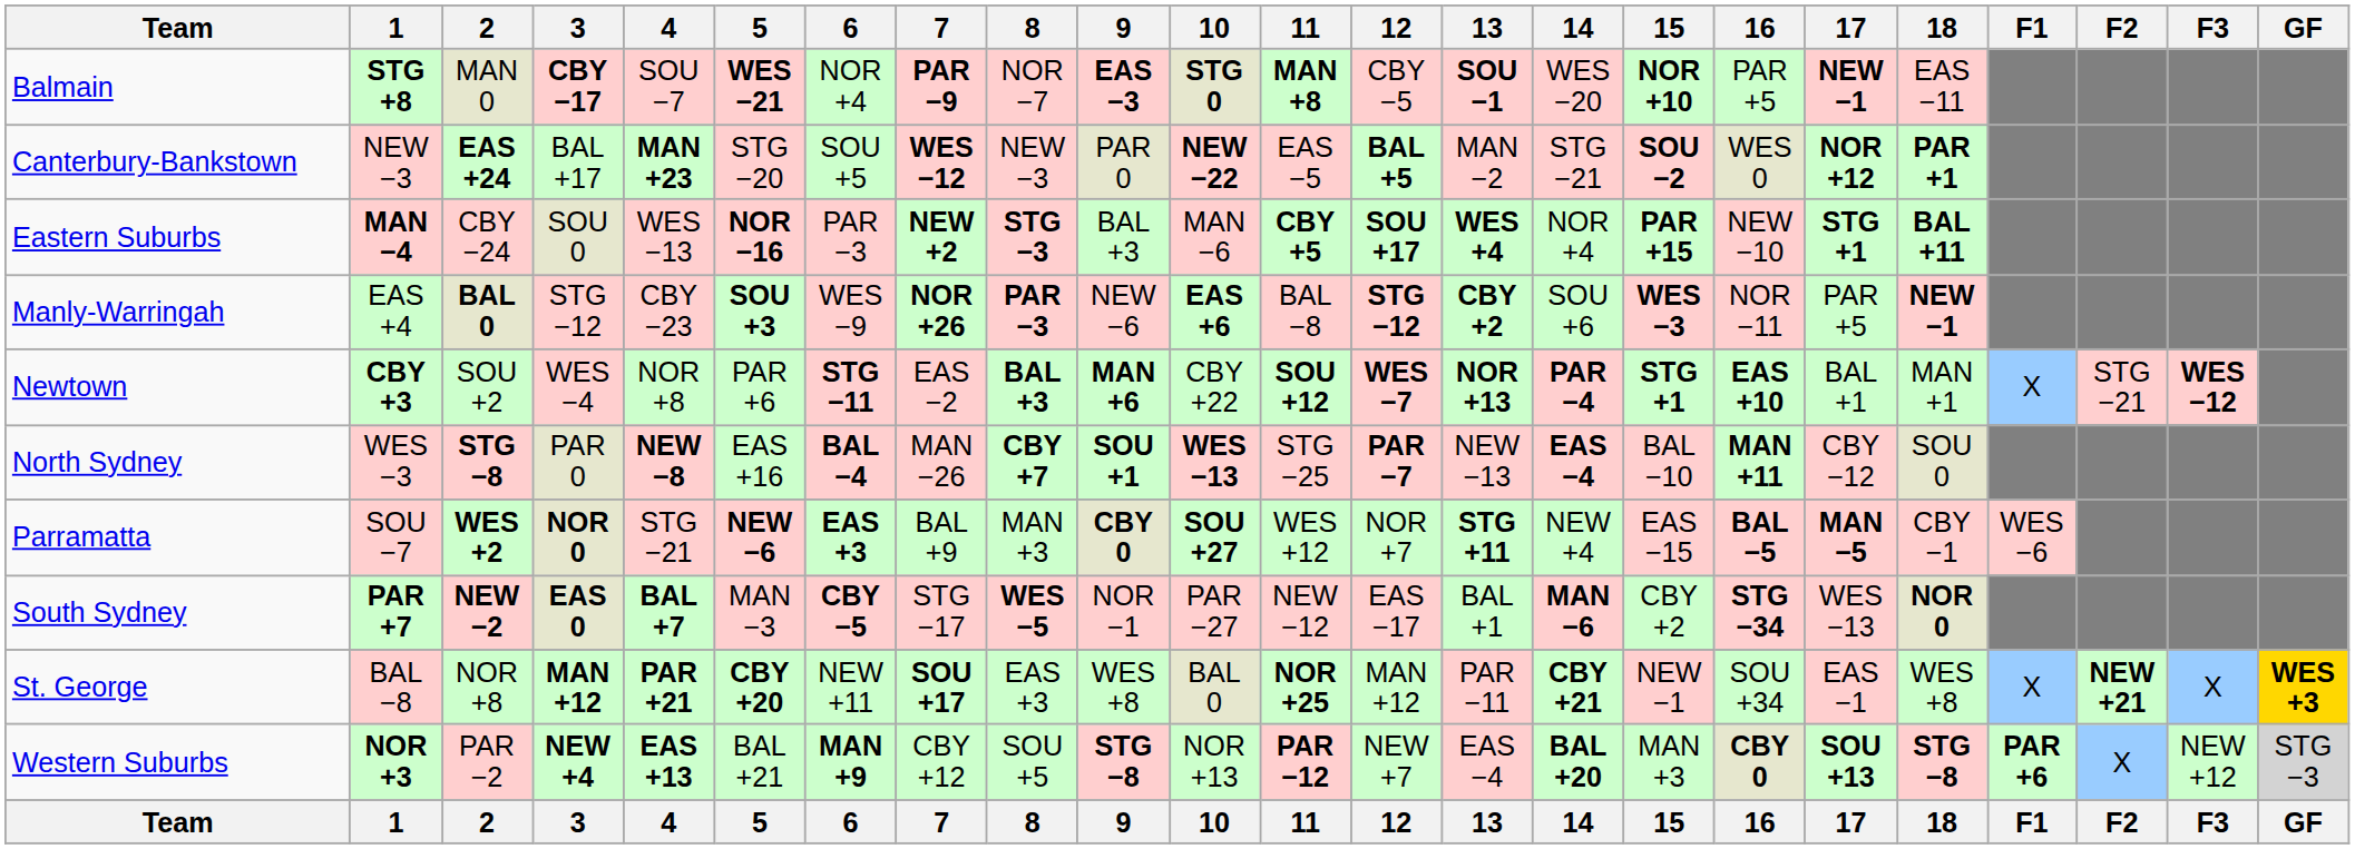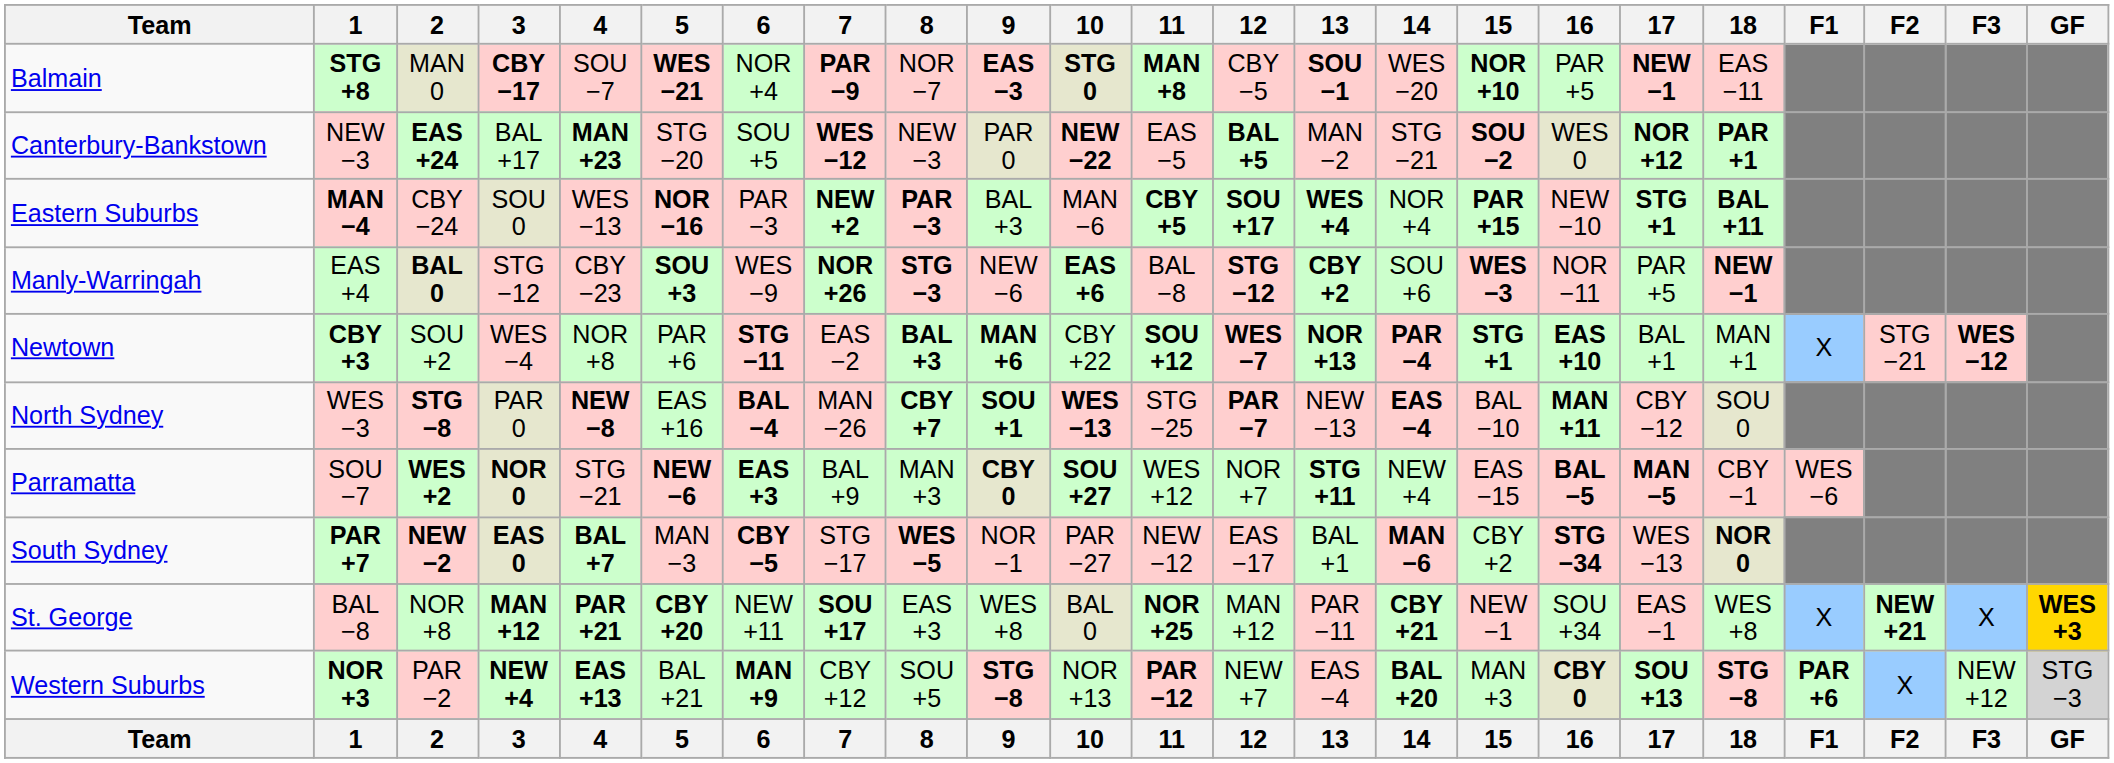Eastern Suburbs | 8: STG −3 -> PAR −3
Manly-Warringah | 8: PAR −3 -> STG −3
